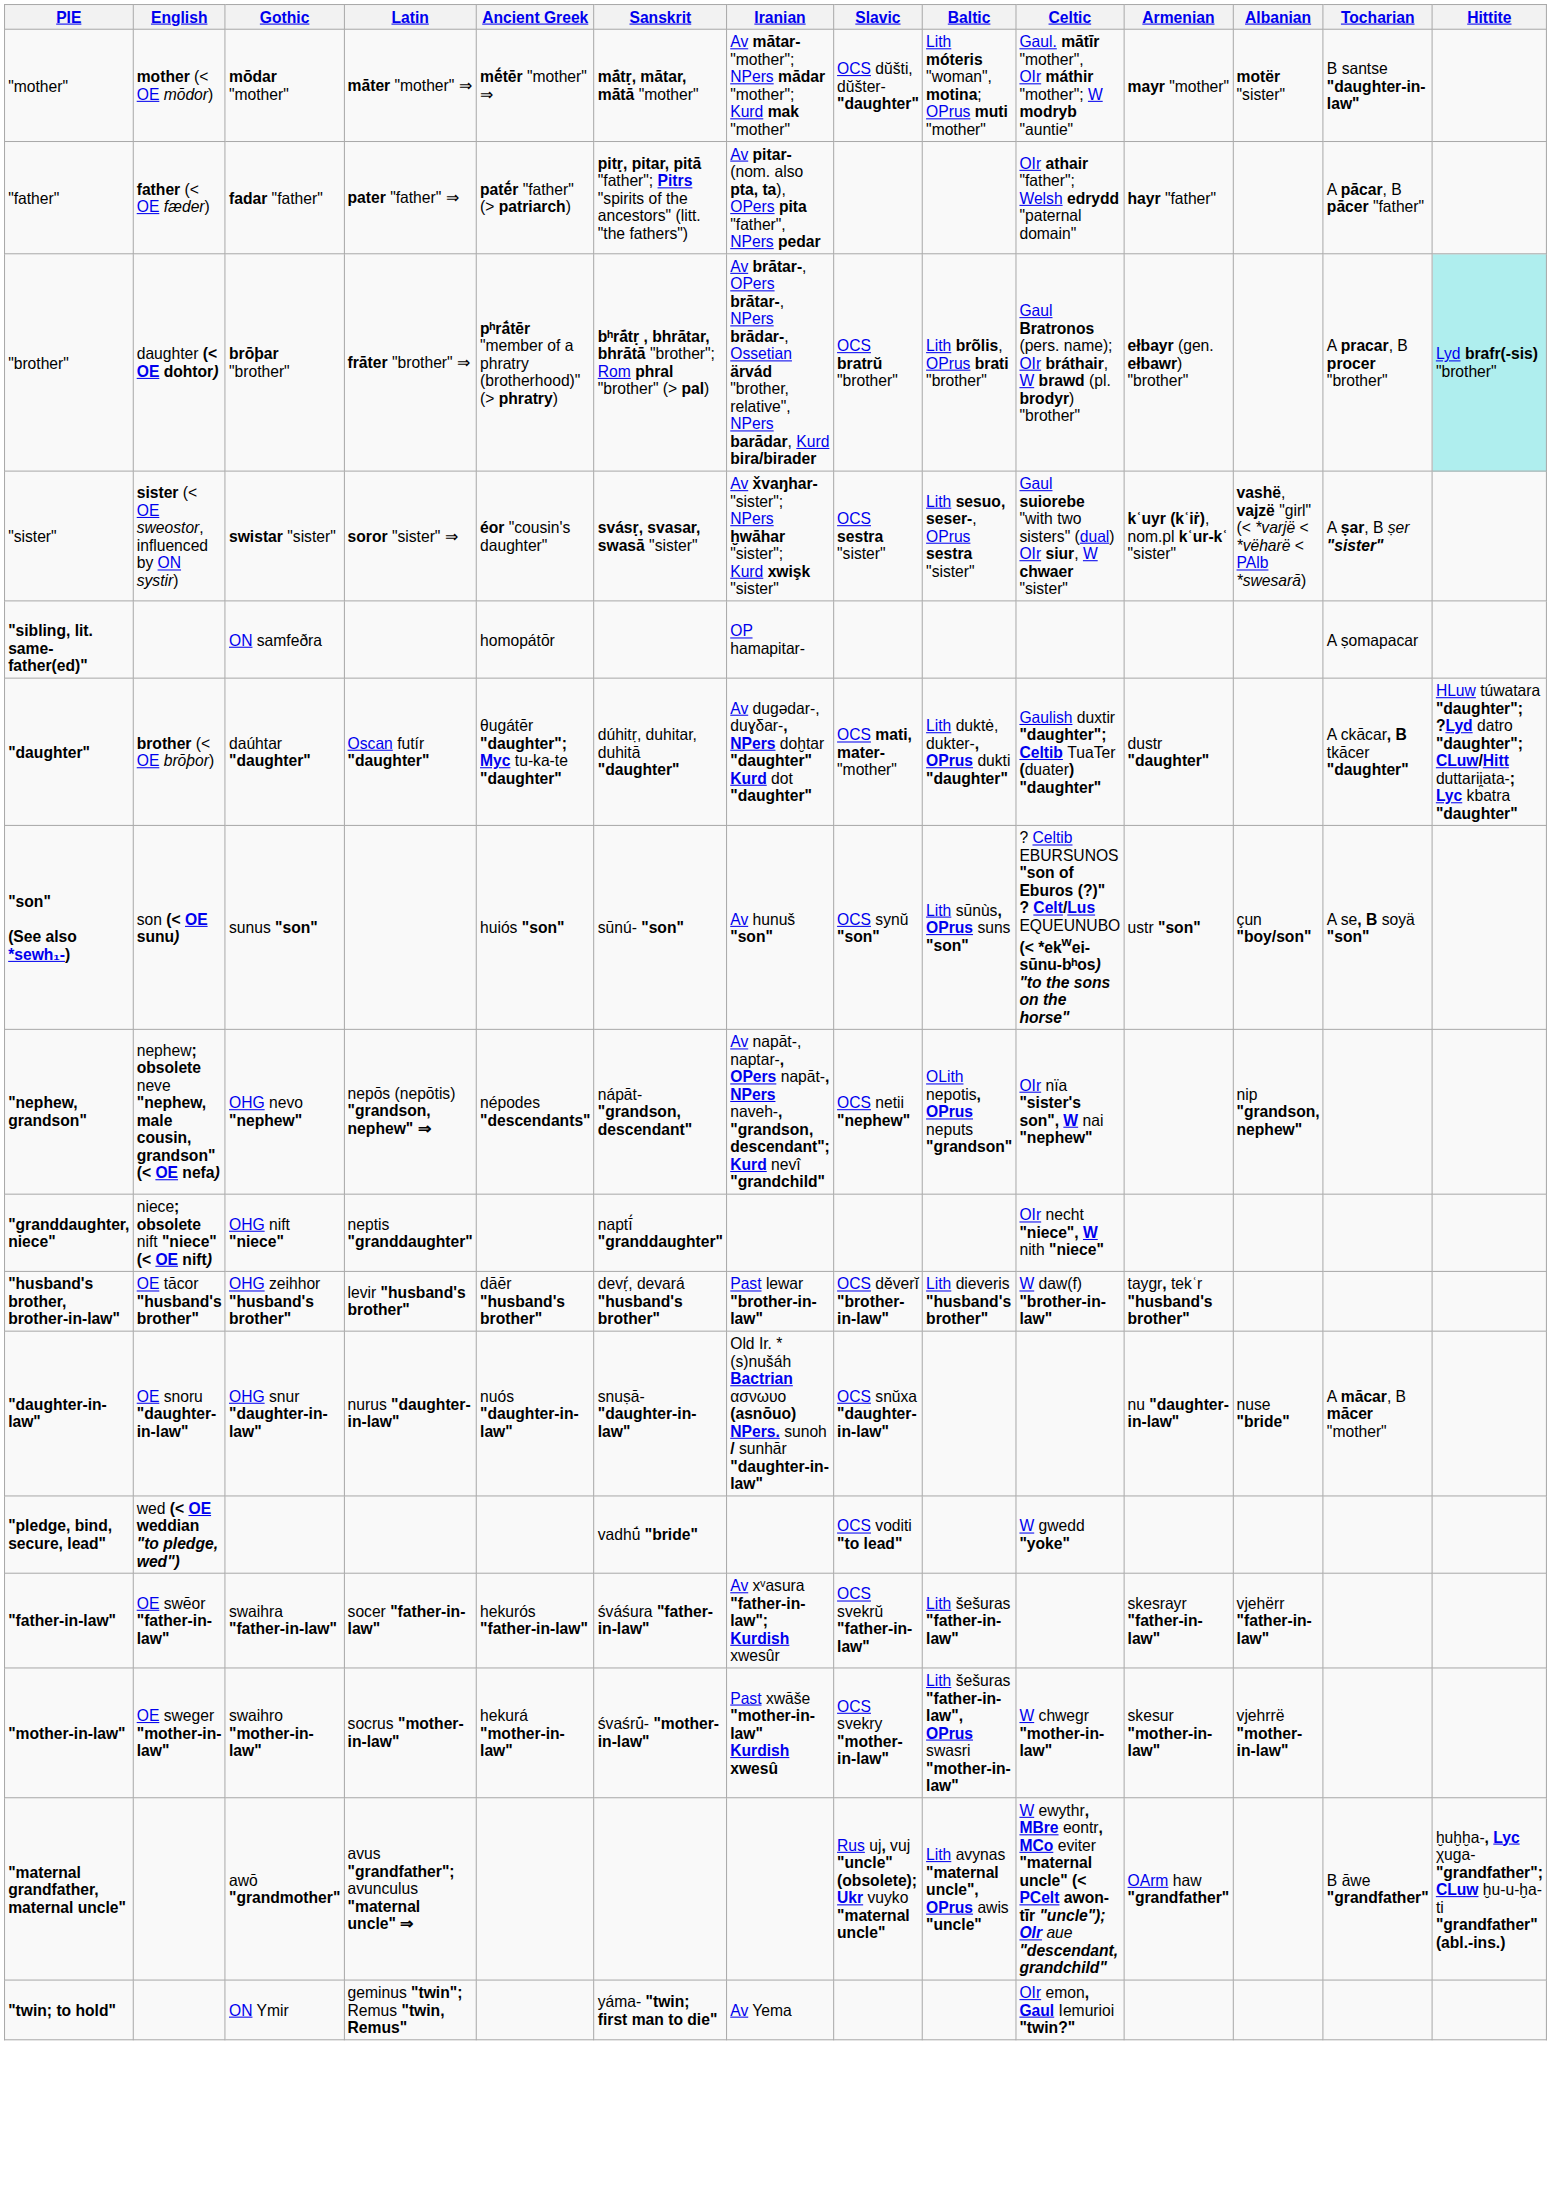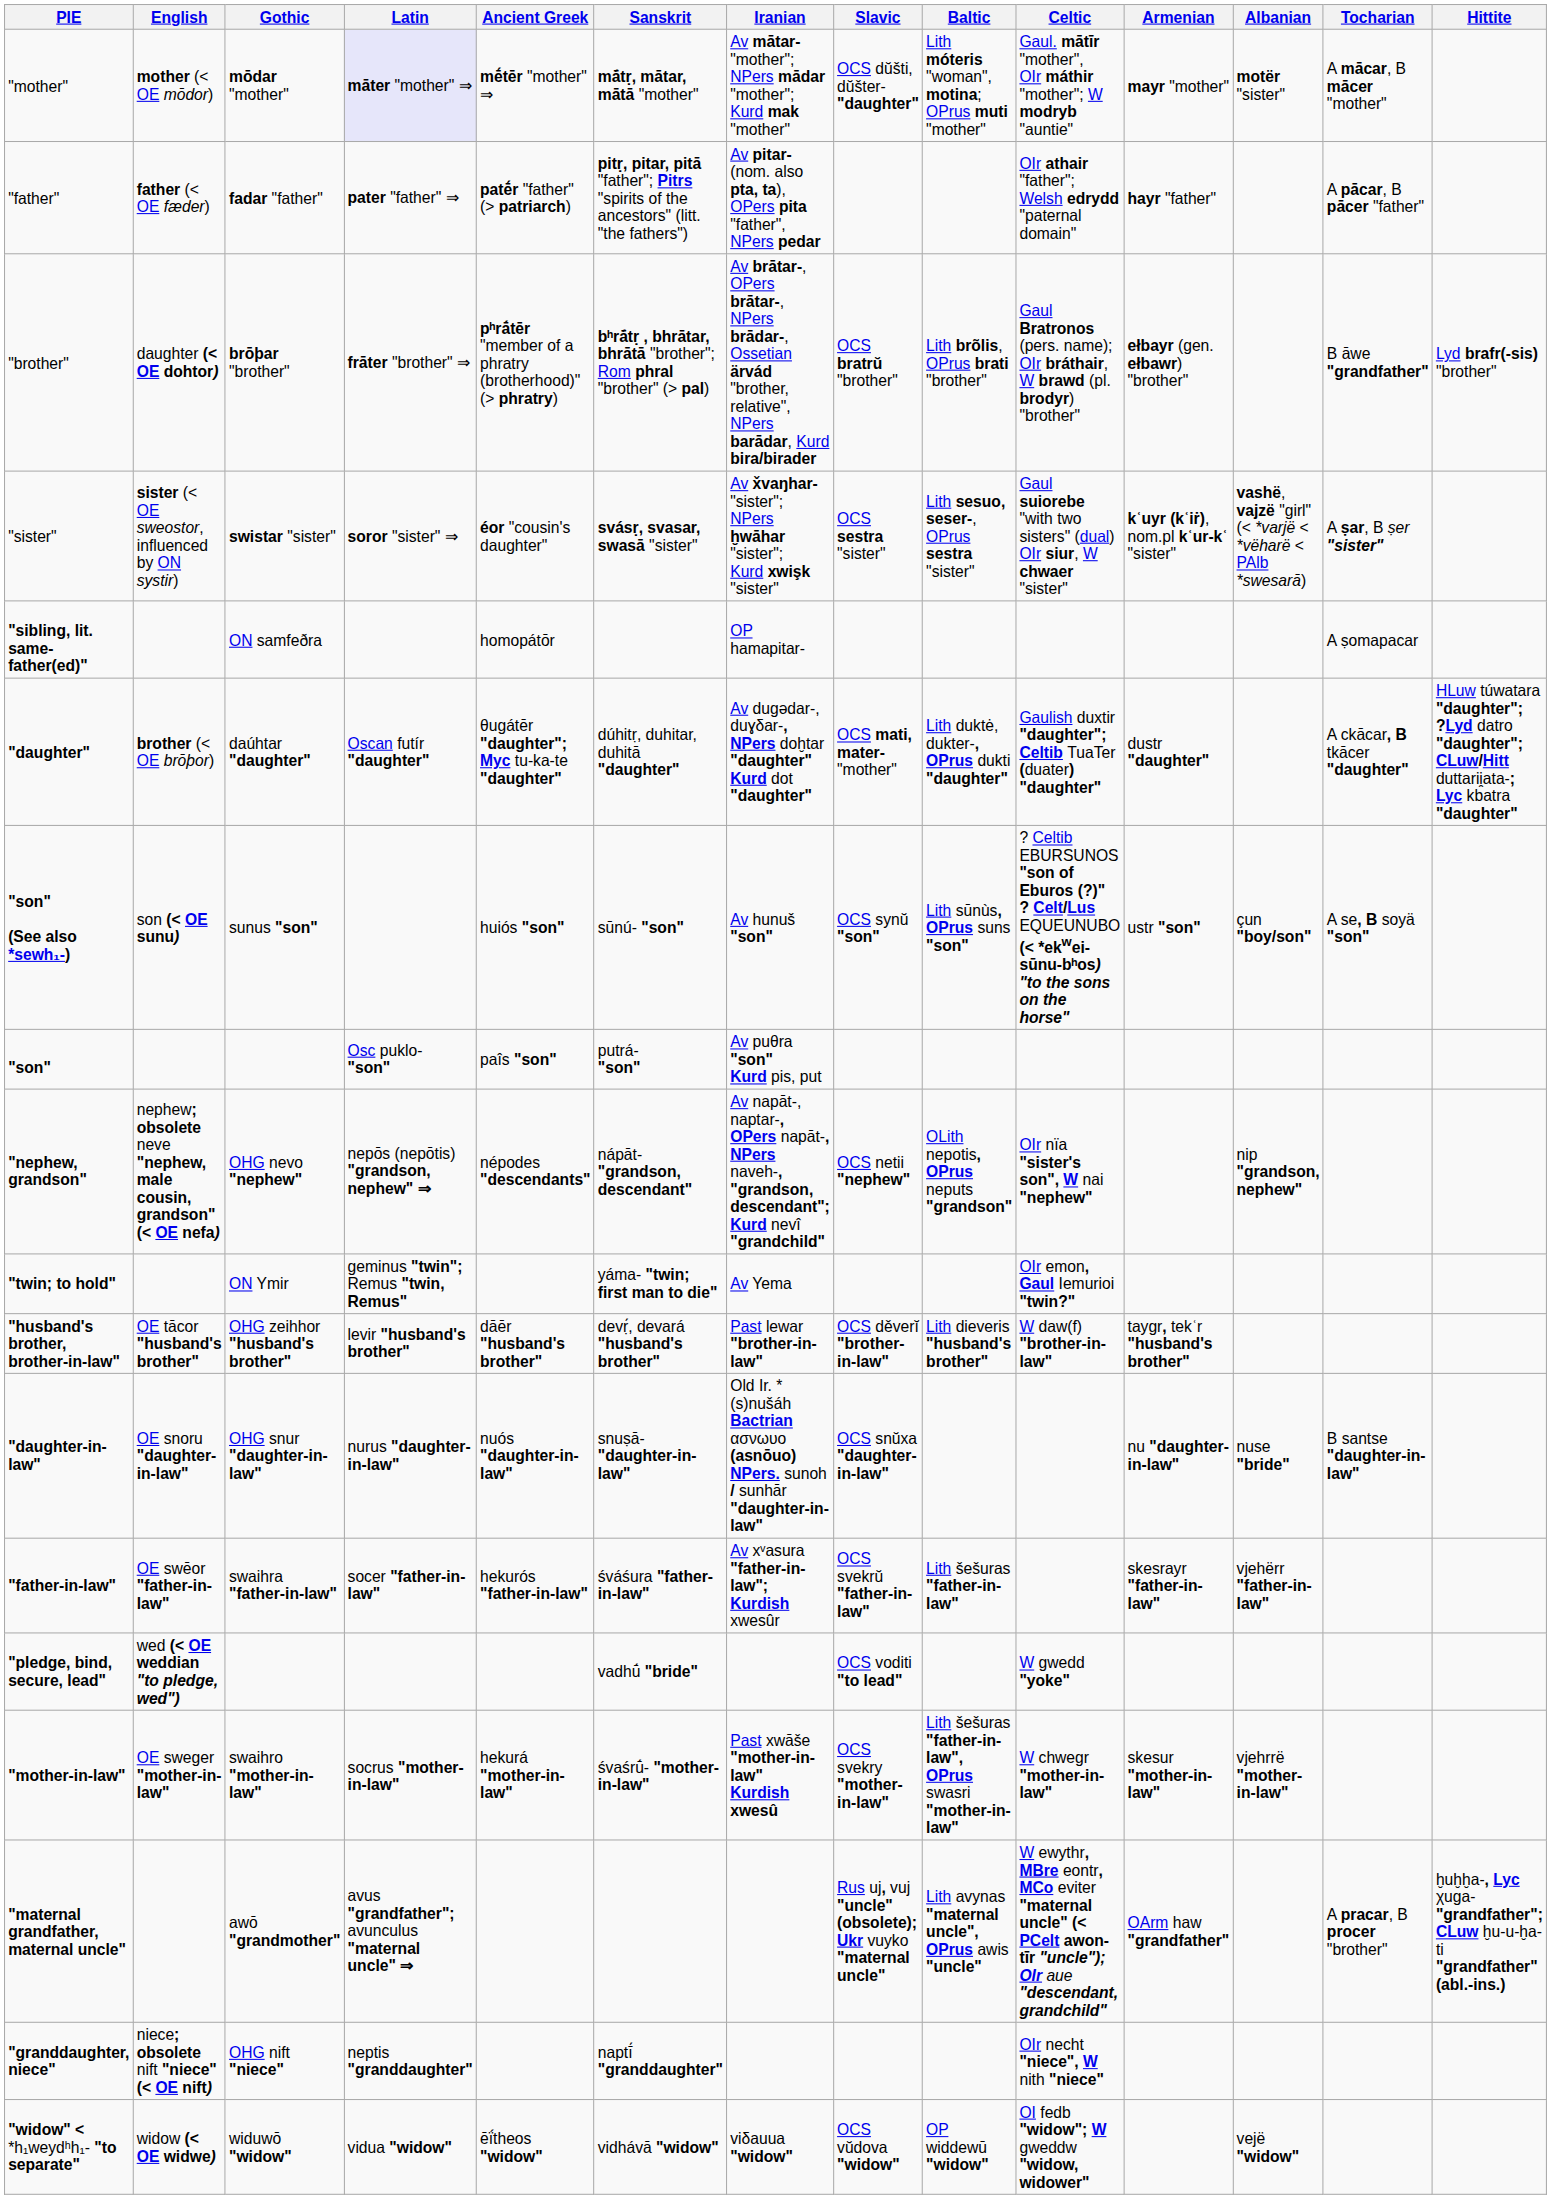"mother" | Latin: no background -> lavender background
"mother" | Tocharian: B santse "daughter-in-law" -> A mācar, B mācer "mother"
"brother" | Tocharian: A pracar, B procer "brother" -> B āwe "grandfather"
"brother" | Hittite: paleturquoise background -> no background
+ row: "son" | Osc puklo- "son" | paîs "son" | putrá- "son" | Av puθra "son" Kurd pis, put
rows swapped: "granddaughter, niece" <-> "twin; to hold"
"daughter-in-law" | Tocharian: A mācar, B mācer "mother" -> B santse "daughter-in-law"
rows swapped: "pledge, bind, secure, lead" <-> "father-in-law"
"maternal grandfather, maternal uncle" | Tocharian: B āwe "grandfather" -> A pracar, B procer "brother"
+ row: "widow" < *h₁weydʰh₁- "to separate" | widow (< OE widwe) | widuwō "widow" | vidua "widow" | ēḯtheos "widow" | vidhávā "widow" | viδauua "widow" | OCS vŭdova "widow" | OP widdewū "widow" | OI fedb "widow"; W gweddw "widow, widower" | vejë "widow"
